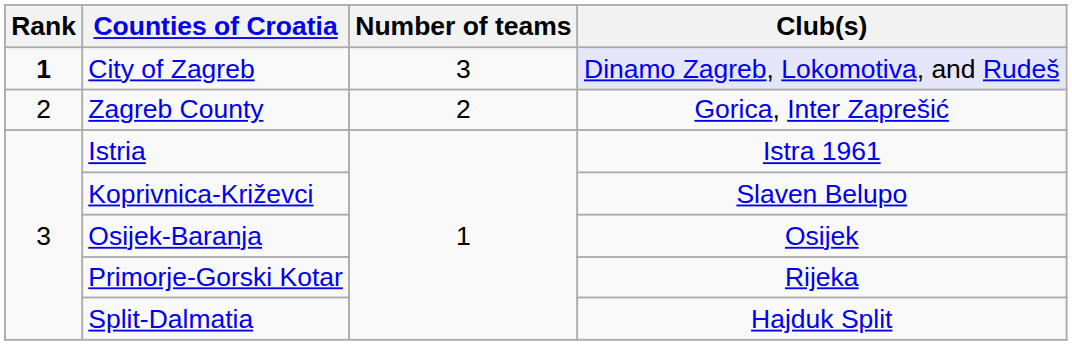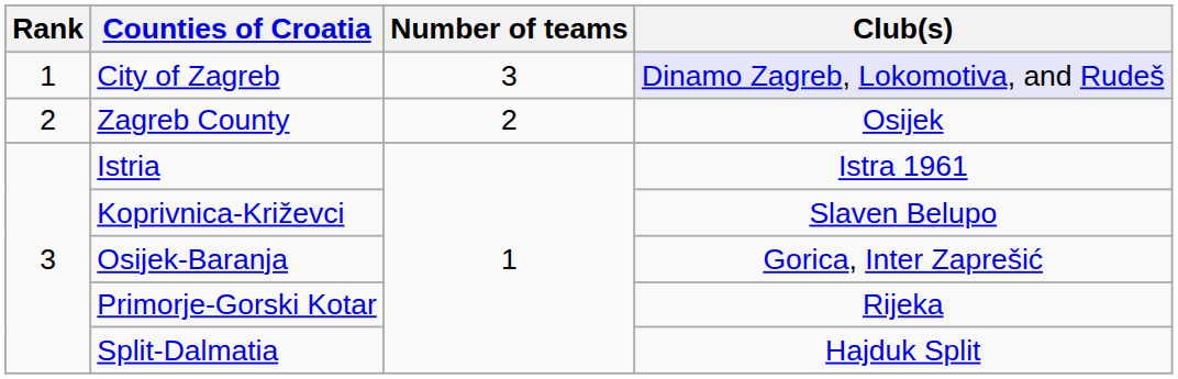City of Zagreb | Rank: bold -> normal
Zagreb County | Club(s): Gorica, Inter Zaprešić -> Osijek
Osijek-Baranja | Club(s): Osijek -> Gorica, Inter Zaprešić
